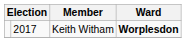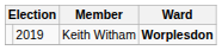Keith Witham | column 2: 2017 -> 2019
